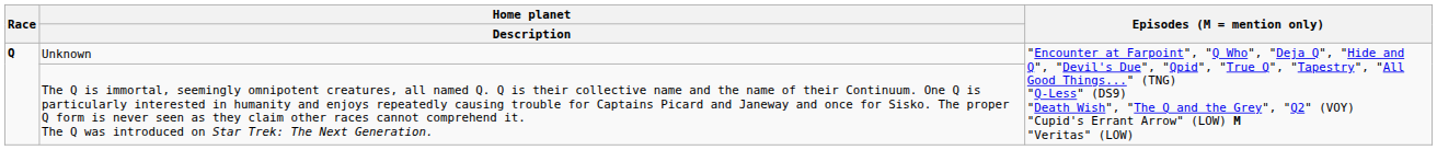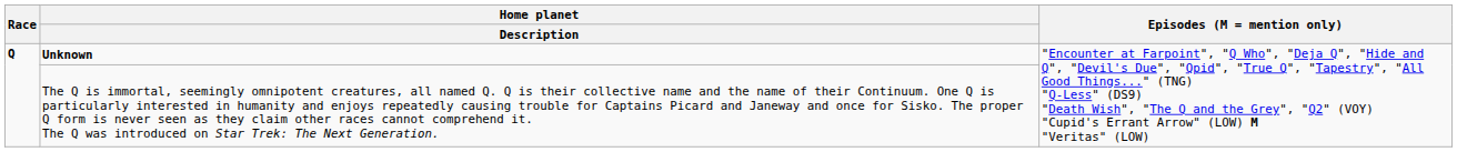row 3 | Home planet / Description: normal -> bold
